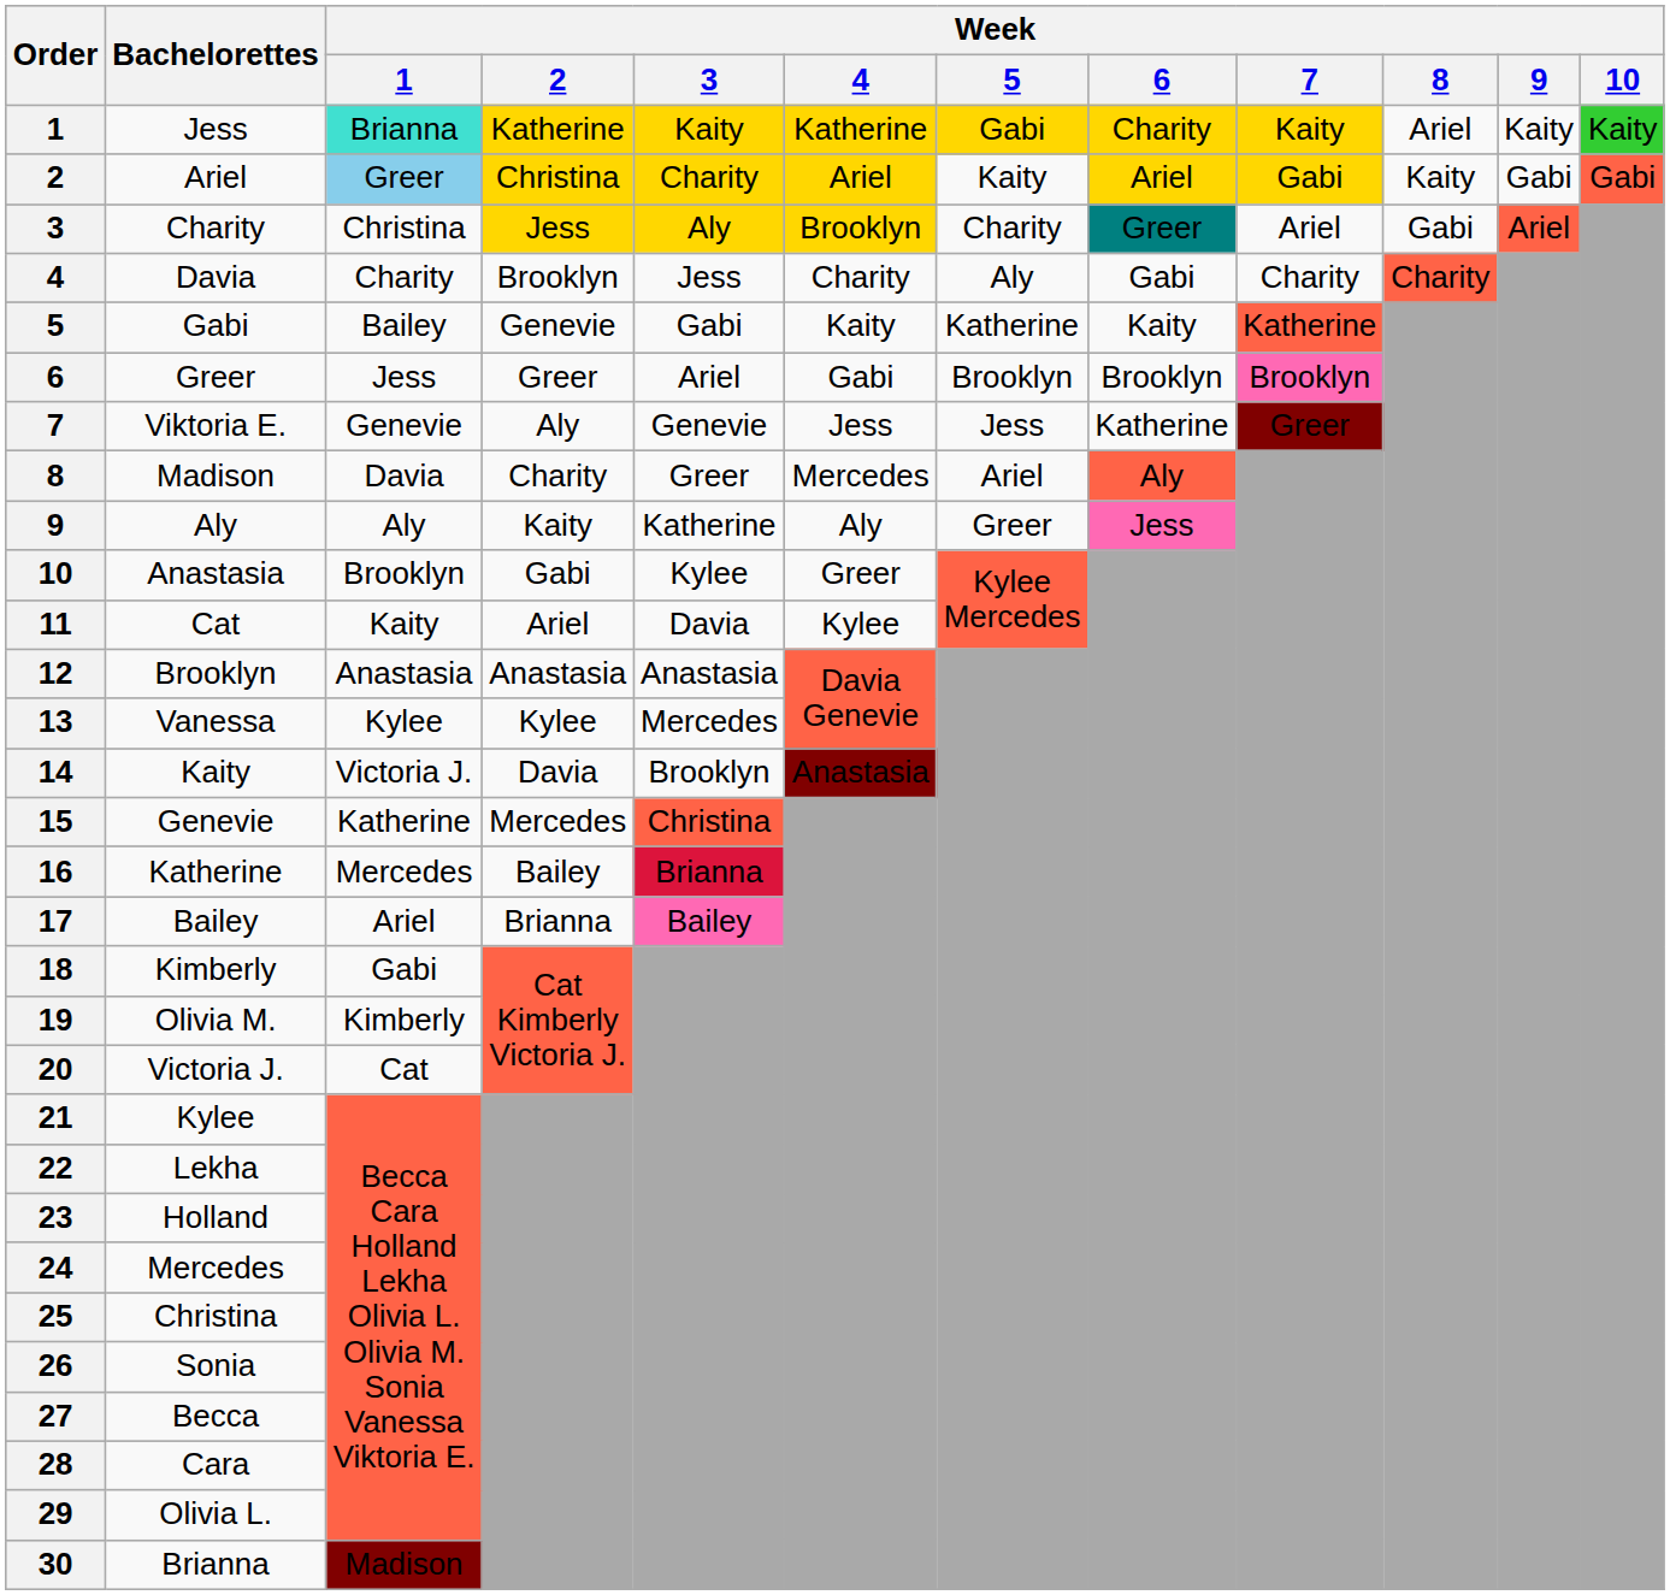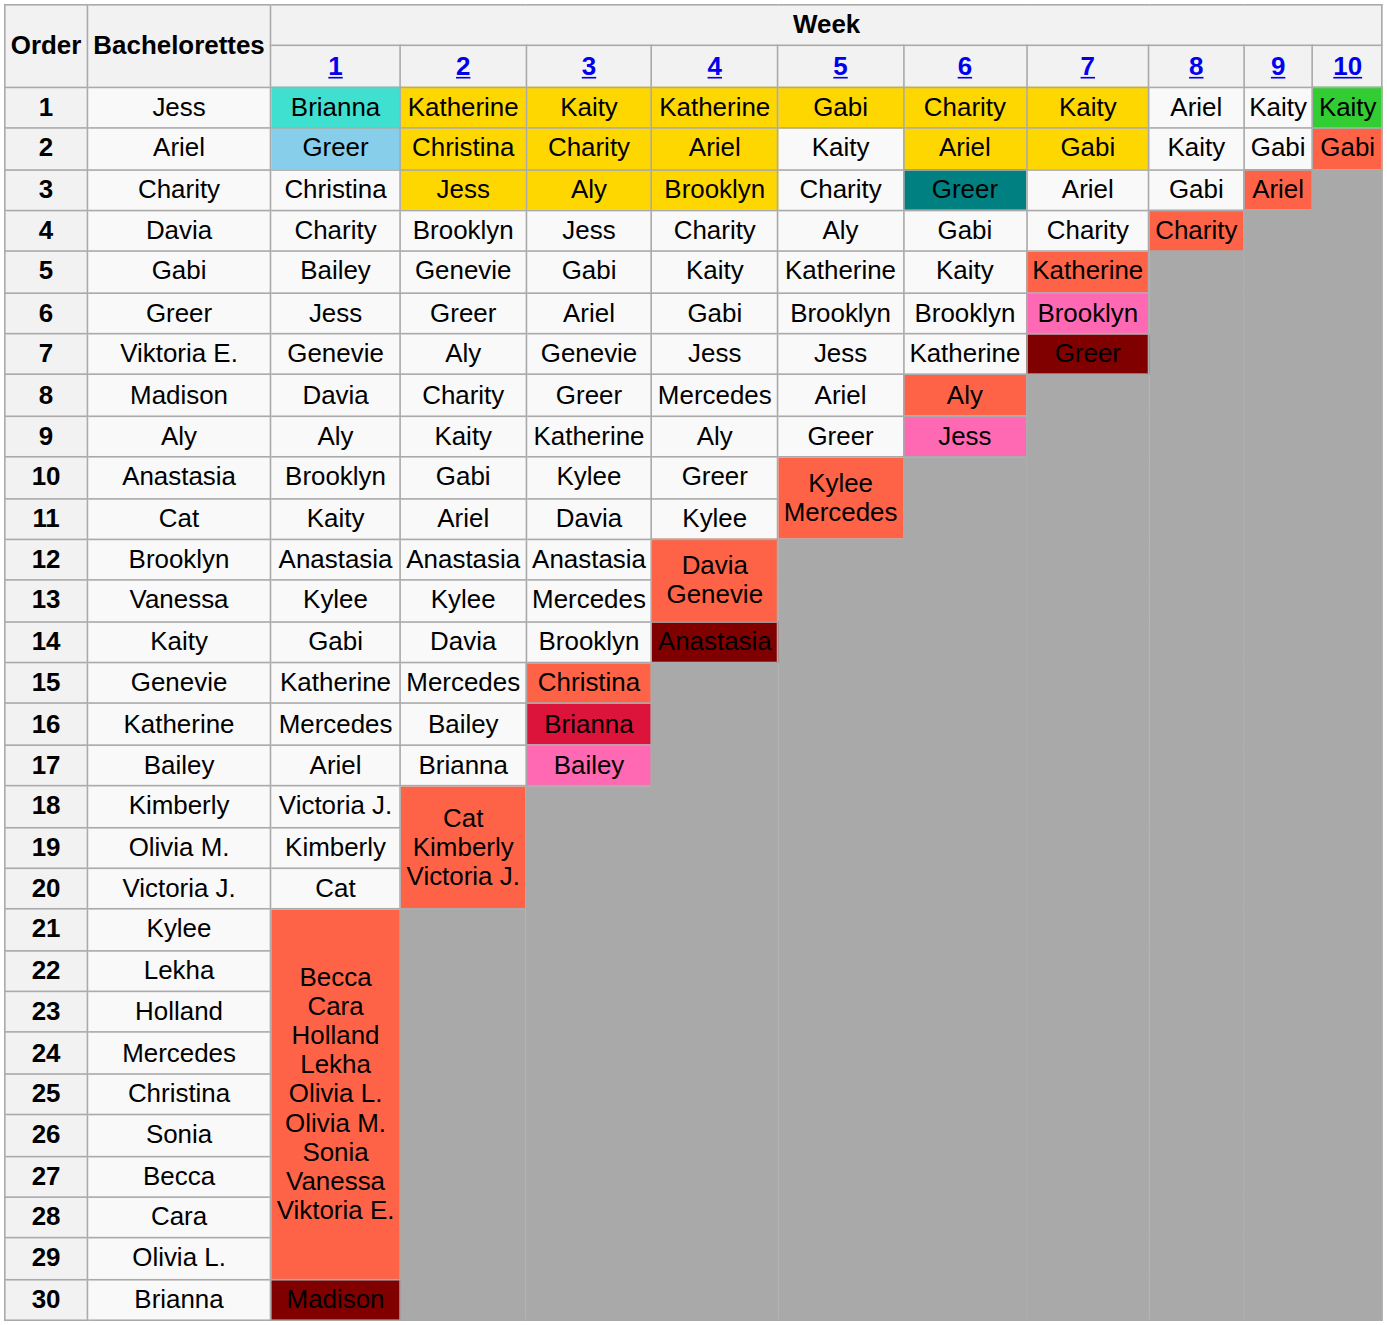14 | Week / 1: Victoria J. -> Gabi
18 | Week / 1: Gabi -> Victoria J.
